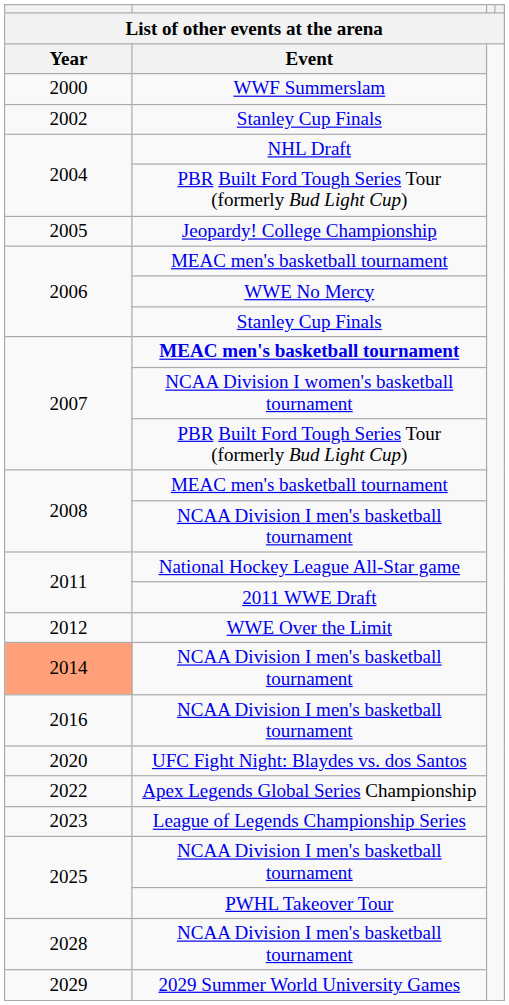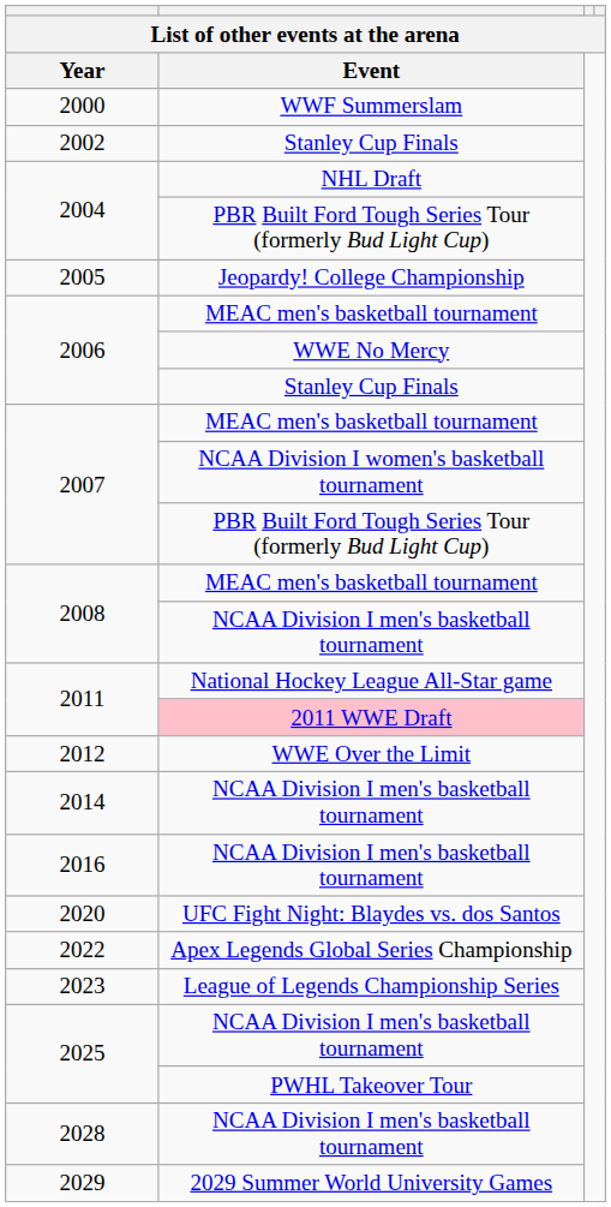2007 / MEAC men's basketball tournament | Event: bold -> normal
2011 / 2011 WWE Draft | Event: no background -> pink background
2014 | Year: lightsalmon background -> no background
